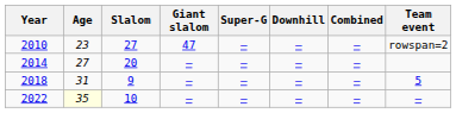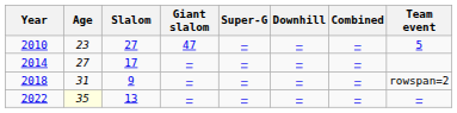2010 | Team event: rowspan=2 -> 5
2014 | Slalom: 20 -> 17
2018 | Team event: 5 -> rowspan=2
2022 | Slalom: 10 -> 13
